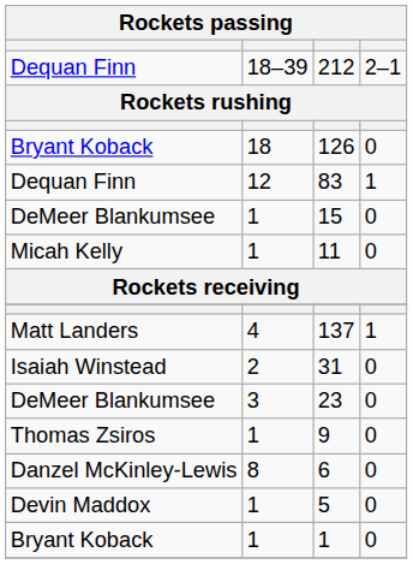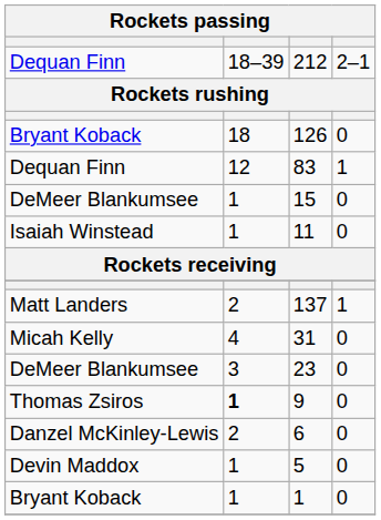11 | column 1: Micah Kelly -> Isaiah Winstead
137 | column 2: 4 -> 2
31 | column 1: Isaiah Winstead -> Micah Kelly
31 | column 2: 2 -> 4
9 | column 2: normal -> bold
6 | column 2: 8 -> 2
